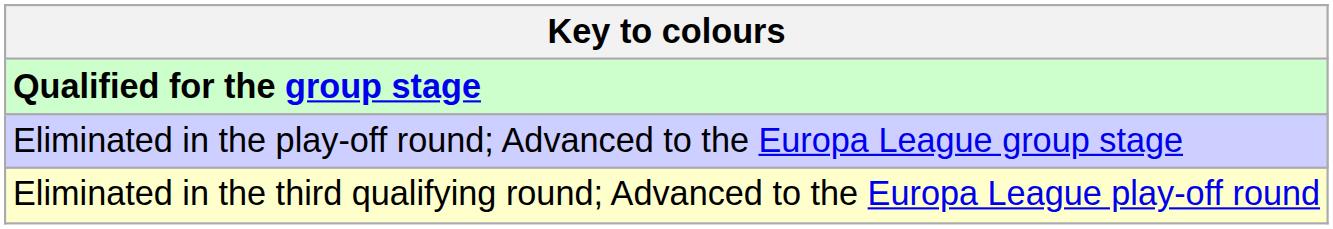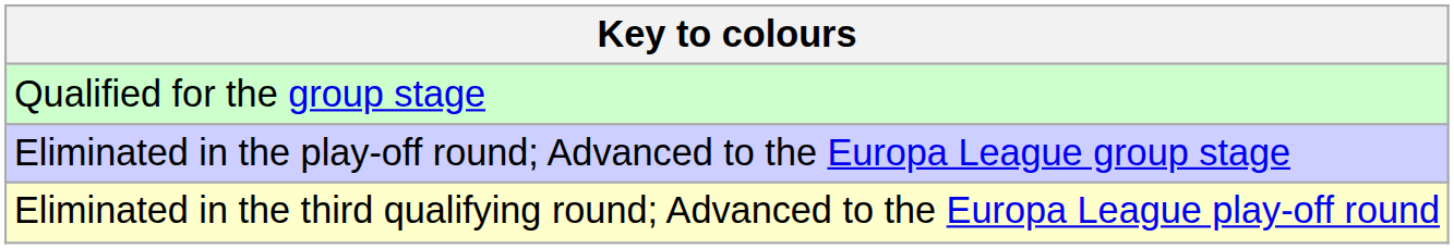row 2 | column 1: bold -> normal
